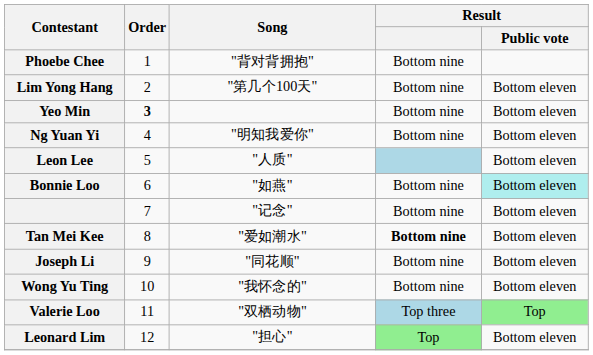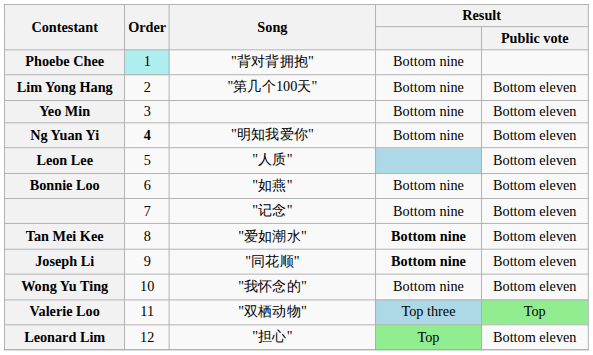Phoebe Chee | Order: no background -> paleturquoise background
Yeo Min | Order: bold -> normal
Ng Yuan Yi | Order: normal -> bold
Bonnie Loo | Result / Public vote: paleturquoise background -> no background
Joseph Li | Result: normal -> bold
